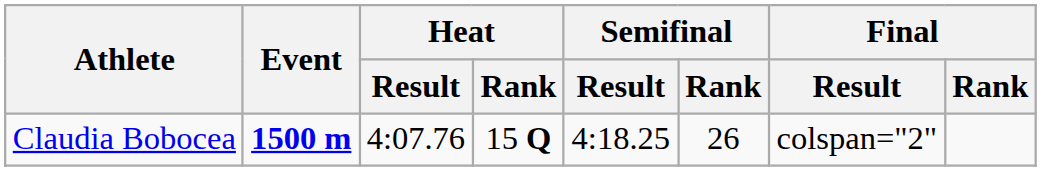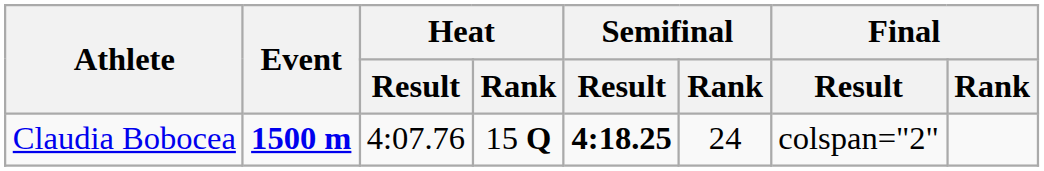Claudia Bobocea | Semifinal / Result: normal -> bold
Claudia Bobocea | Semifinal / Rank: 26 -> 24
